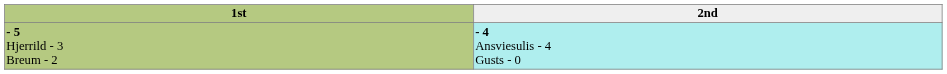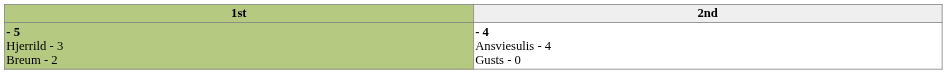- 5 Hjerrild - 3 Breum - 2 | 2nd: paleturquoise background -> no background
